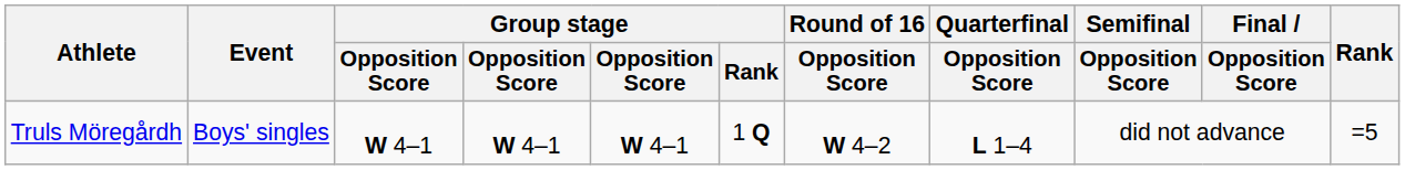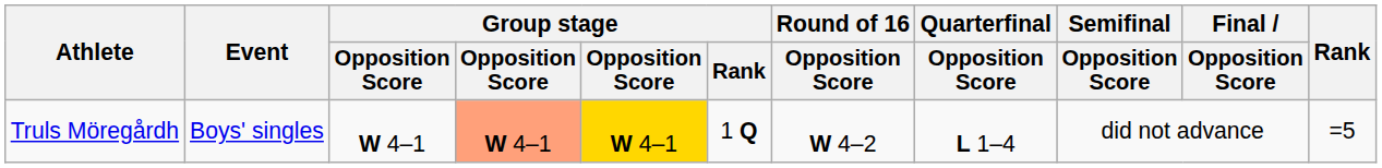Truls Möregårdh | column 4: no background -> lightsalmon background
Truls Möregårdh | column 5: no background -> gold background
